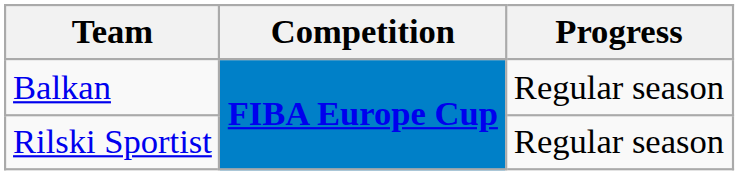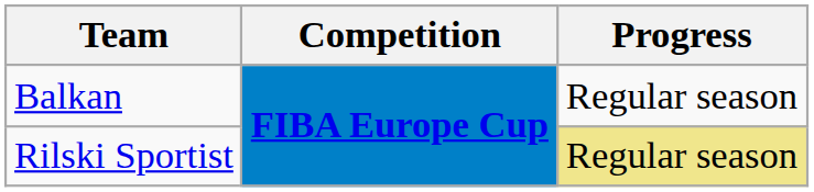Rilski Sportist | Progress: no background -> khaki background
